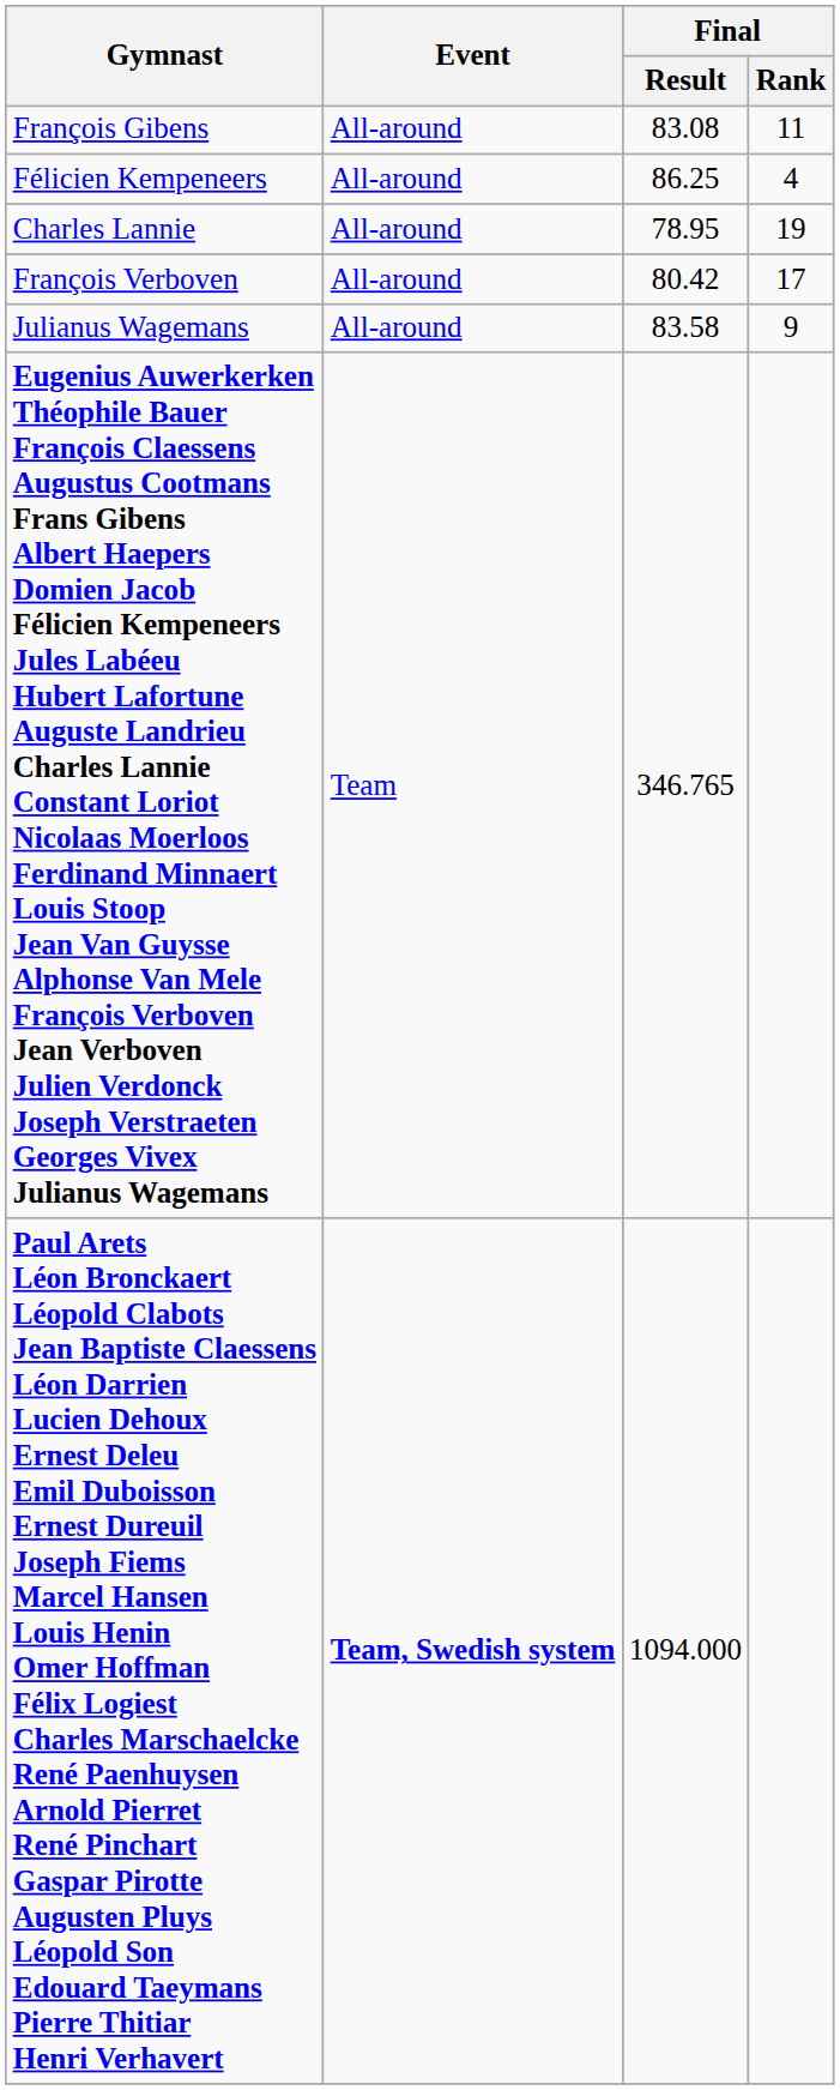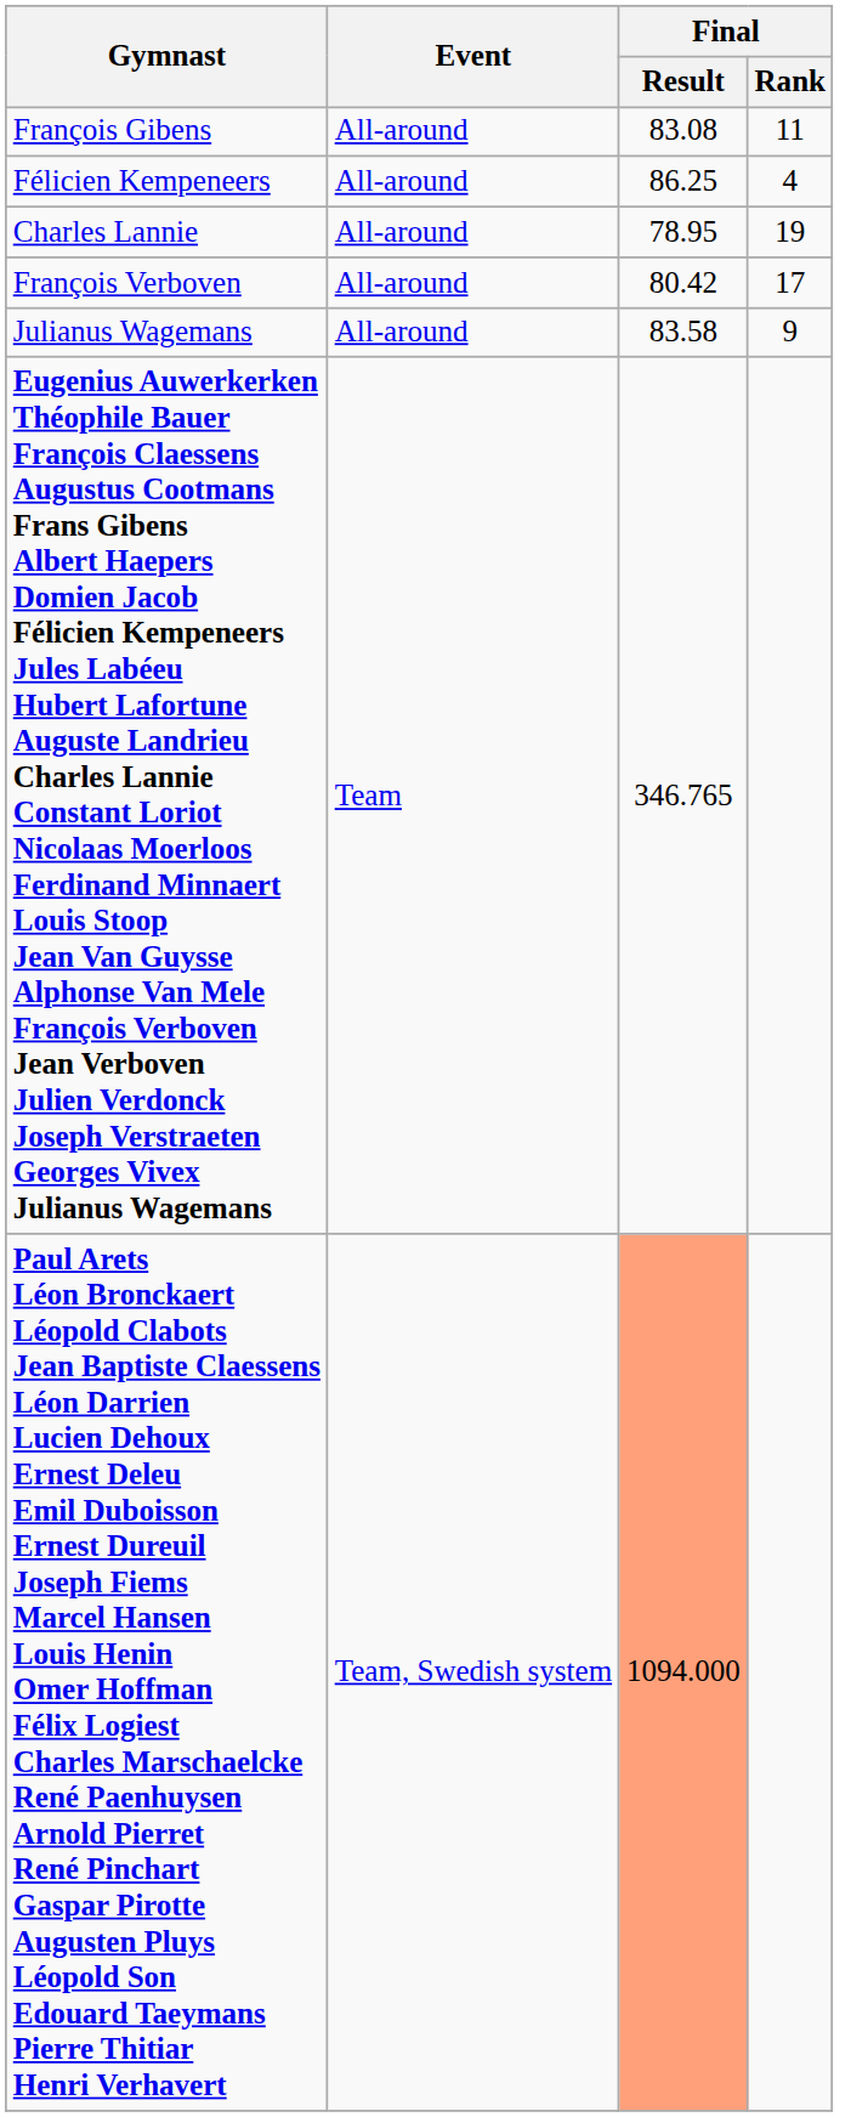row 9 | Event: bold -> normal
row 9 | Final / Result: no background -> lightsalmon background
